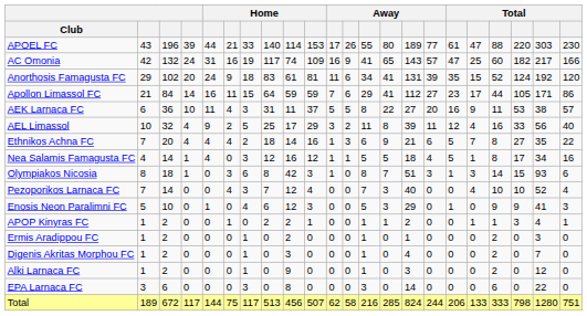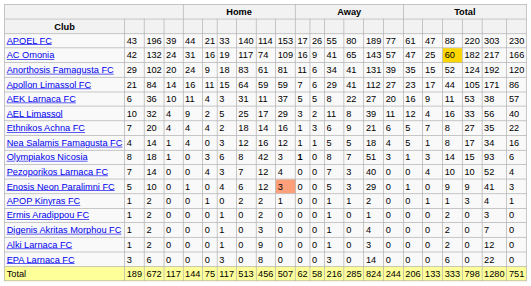AC Omonia | column 19: no background -> gold background
Olympiakos Nicosia | column 11: normal -> bold
Enosis Neon Paralimni FC | column 10: no background -> lightsalmon background
